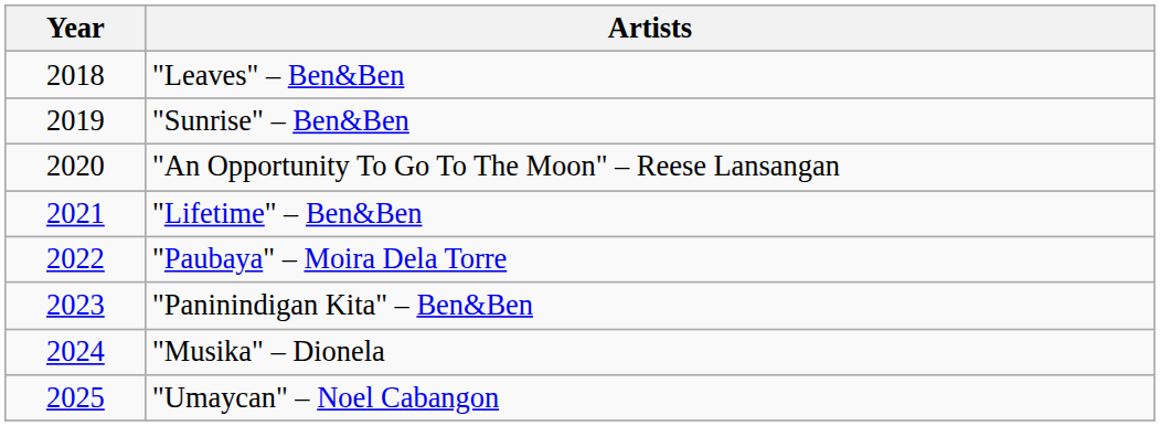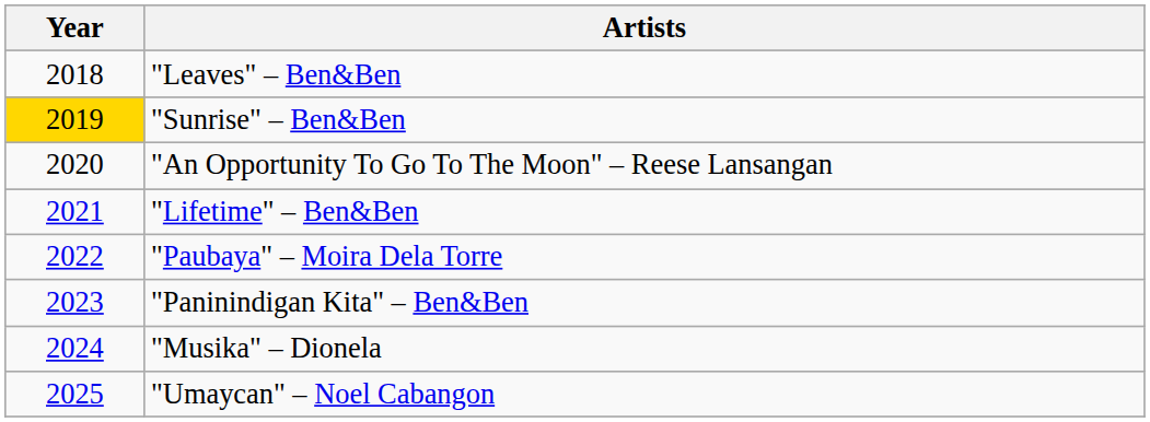"Sunrise" – Ben&Ben | Year: no background -> gold background
